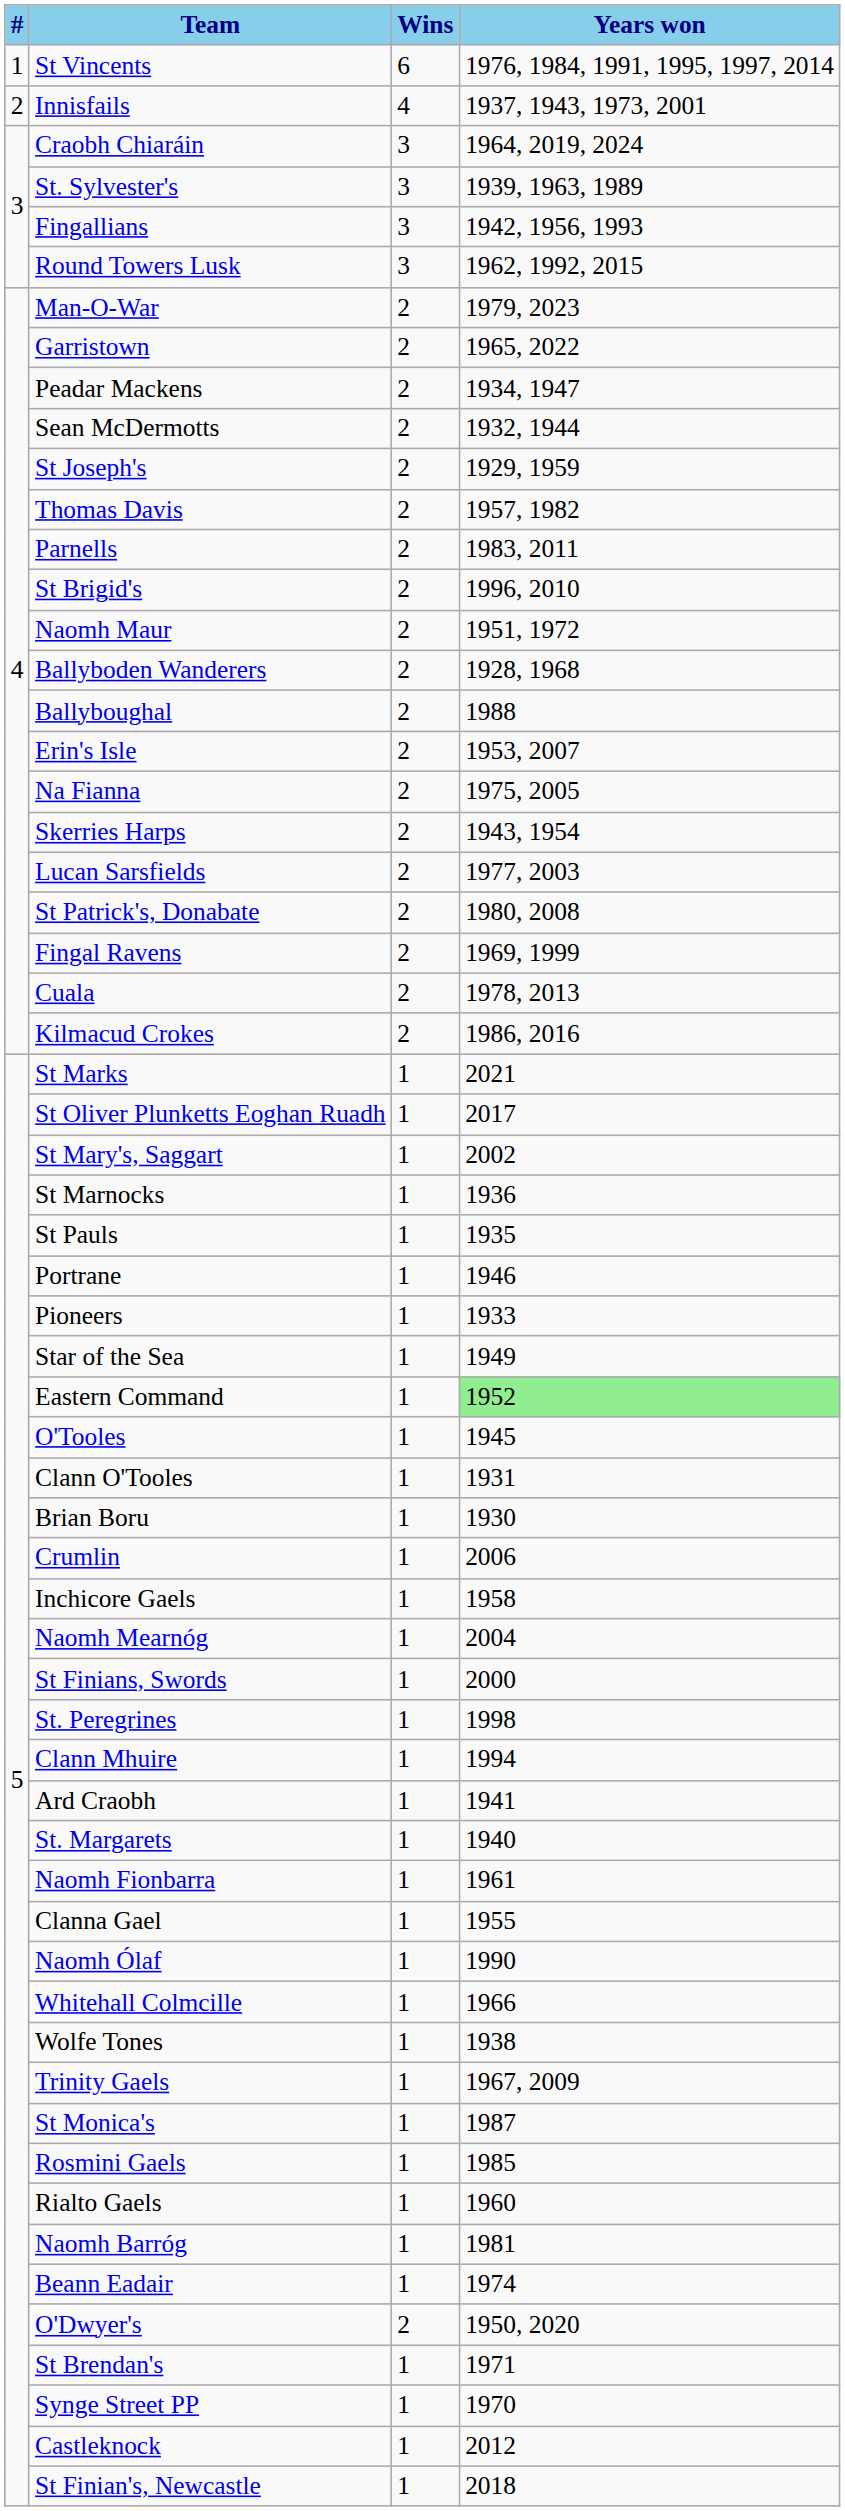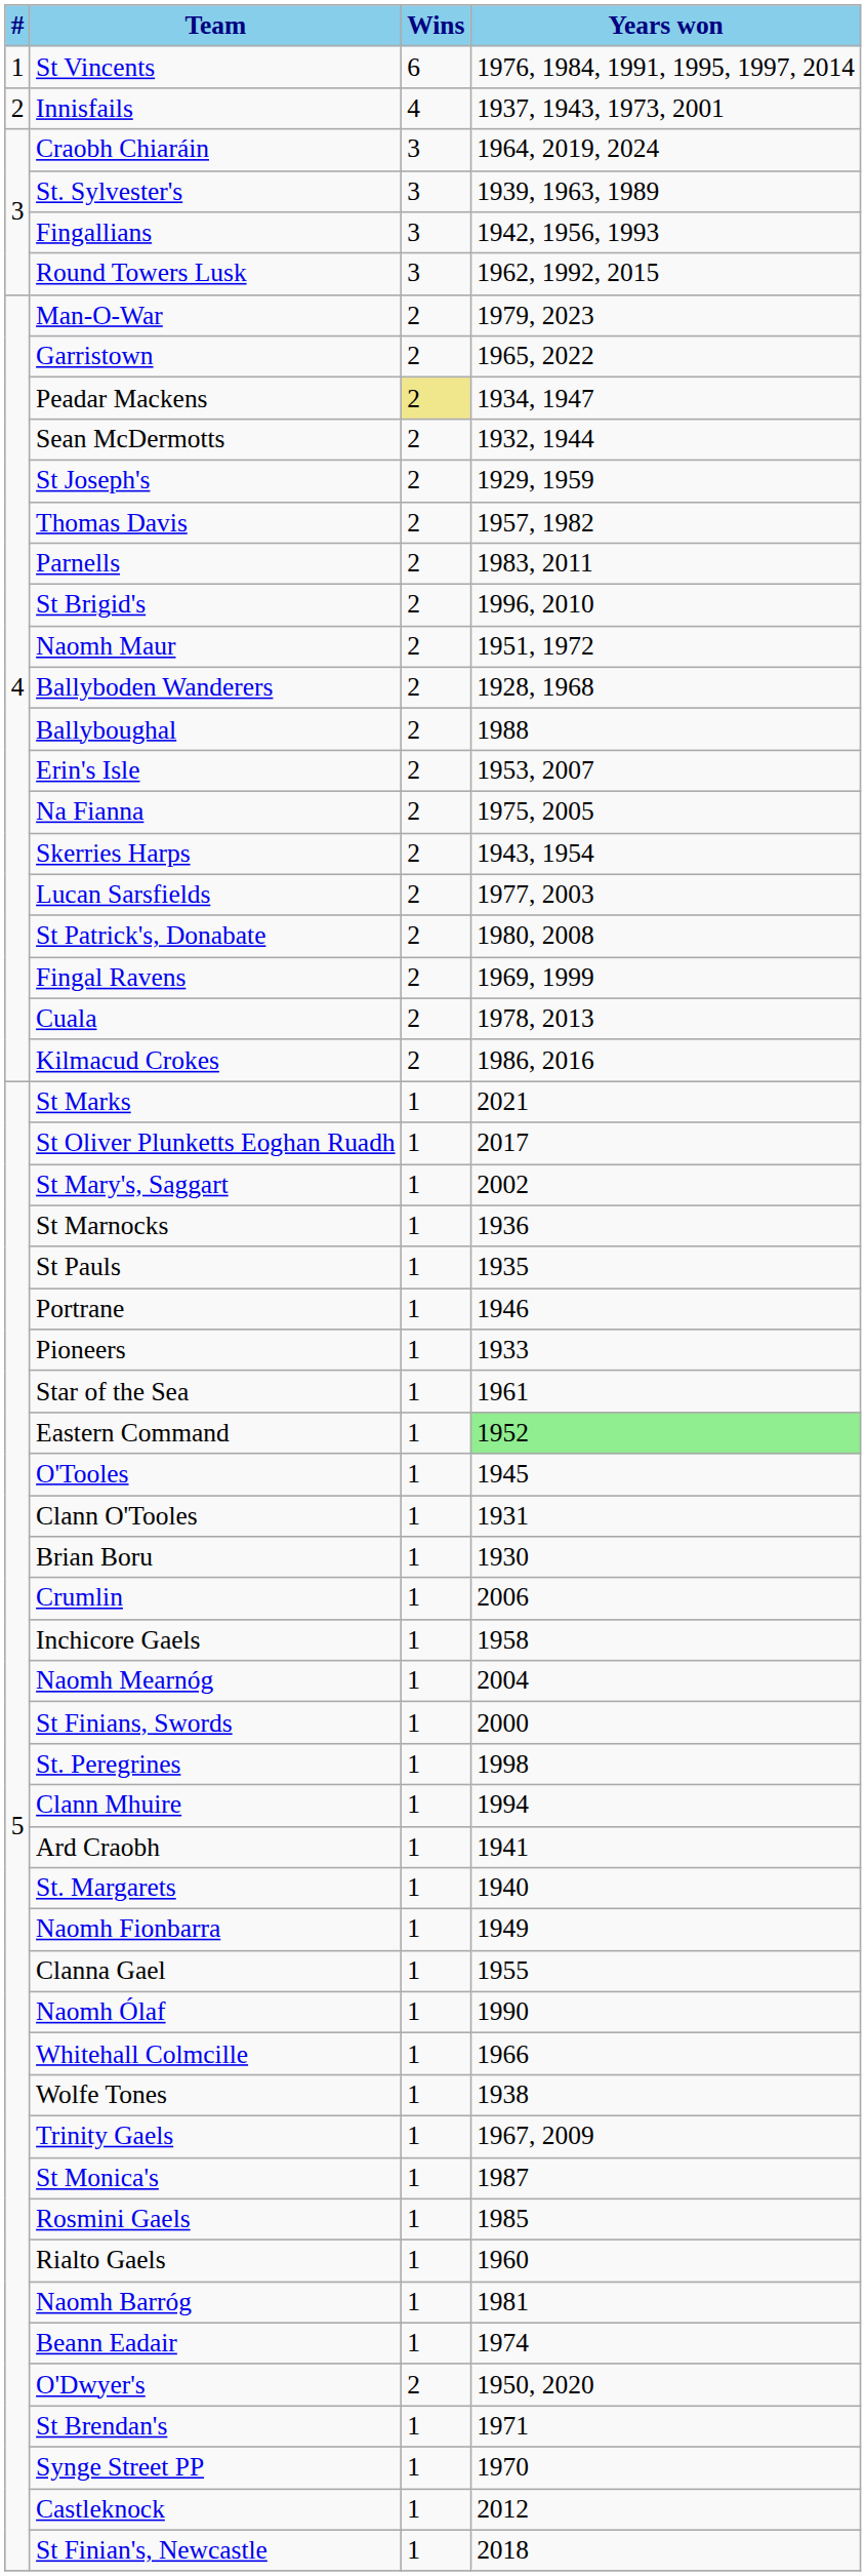Peadar Mackens | Wins: no background -> khaki background
Star of the Sea | Years won: 1949 -> 1961
Naomh Fionbarra | Years won: 1961 -> 1949
